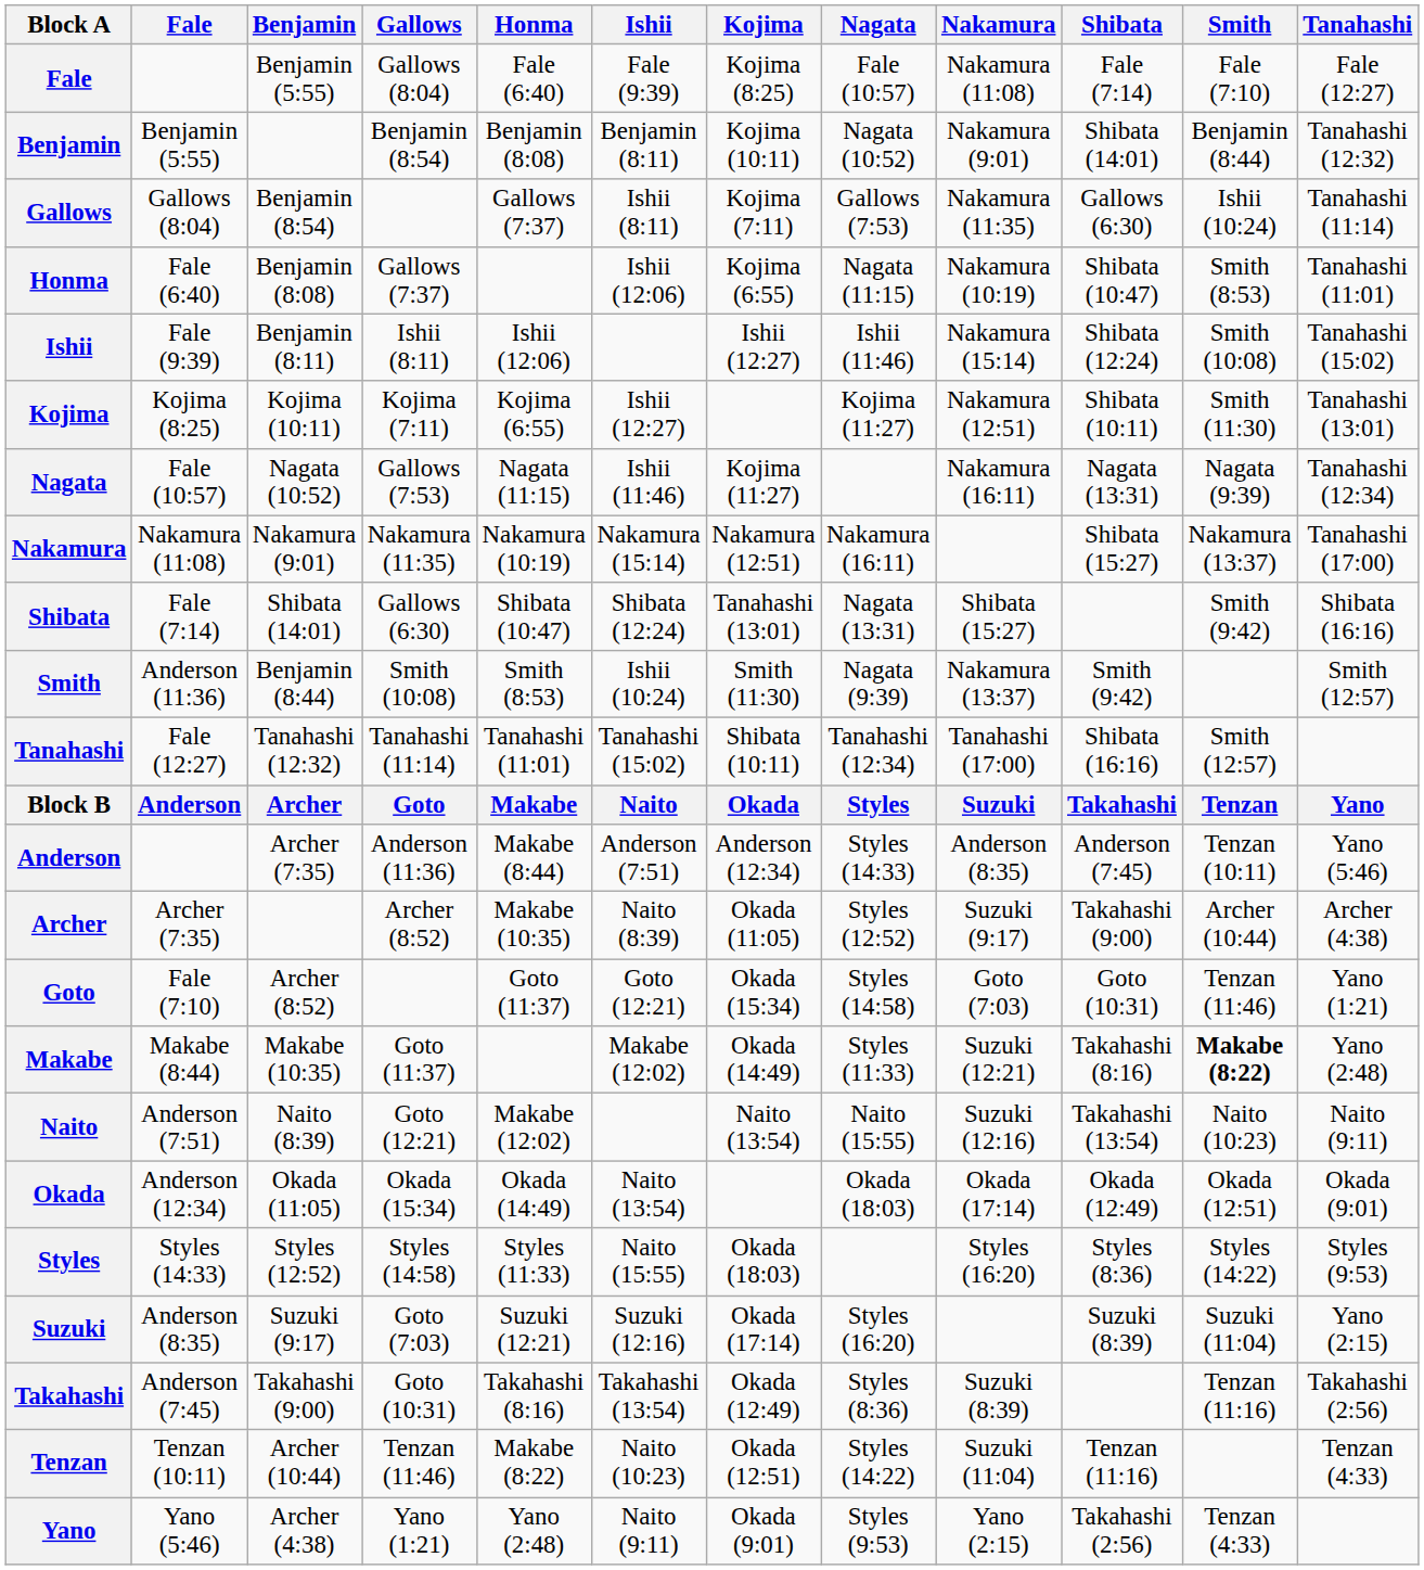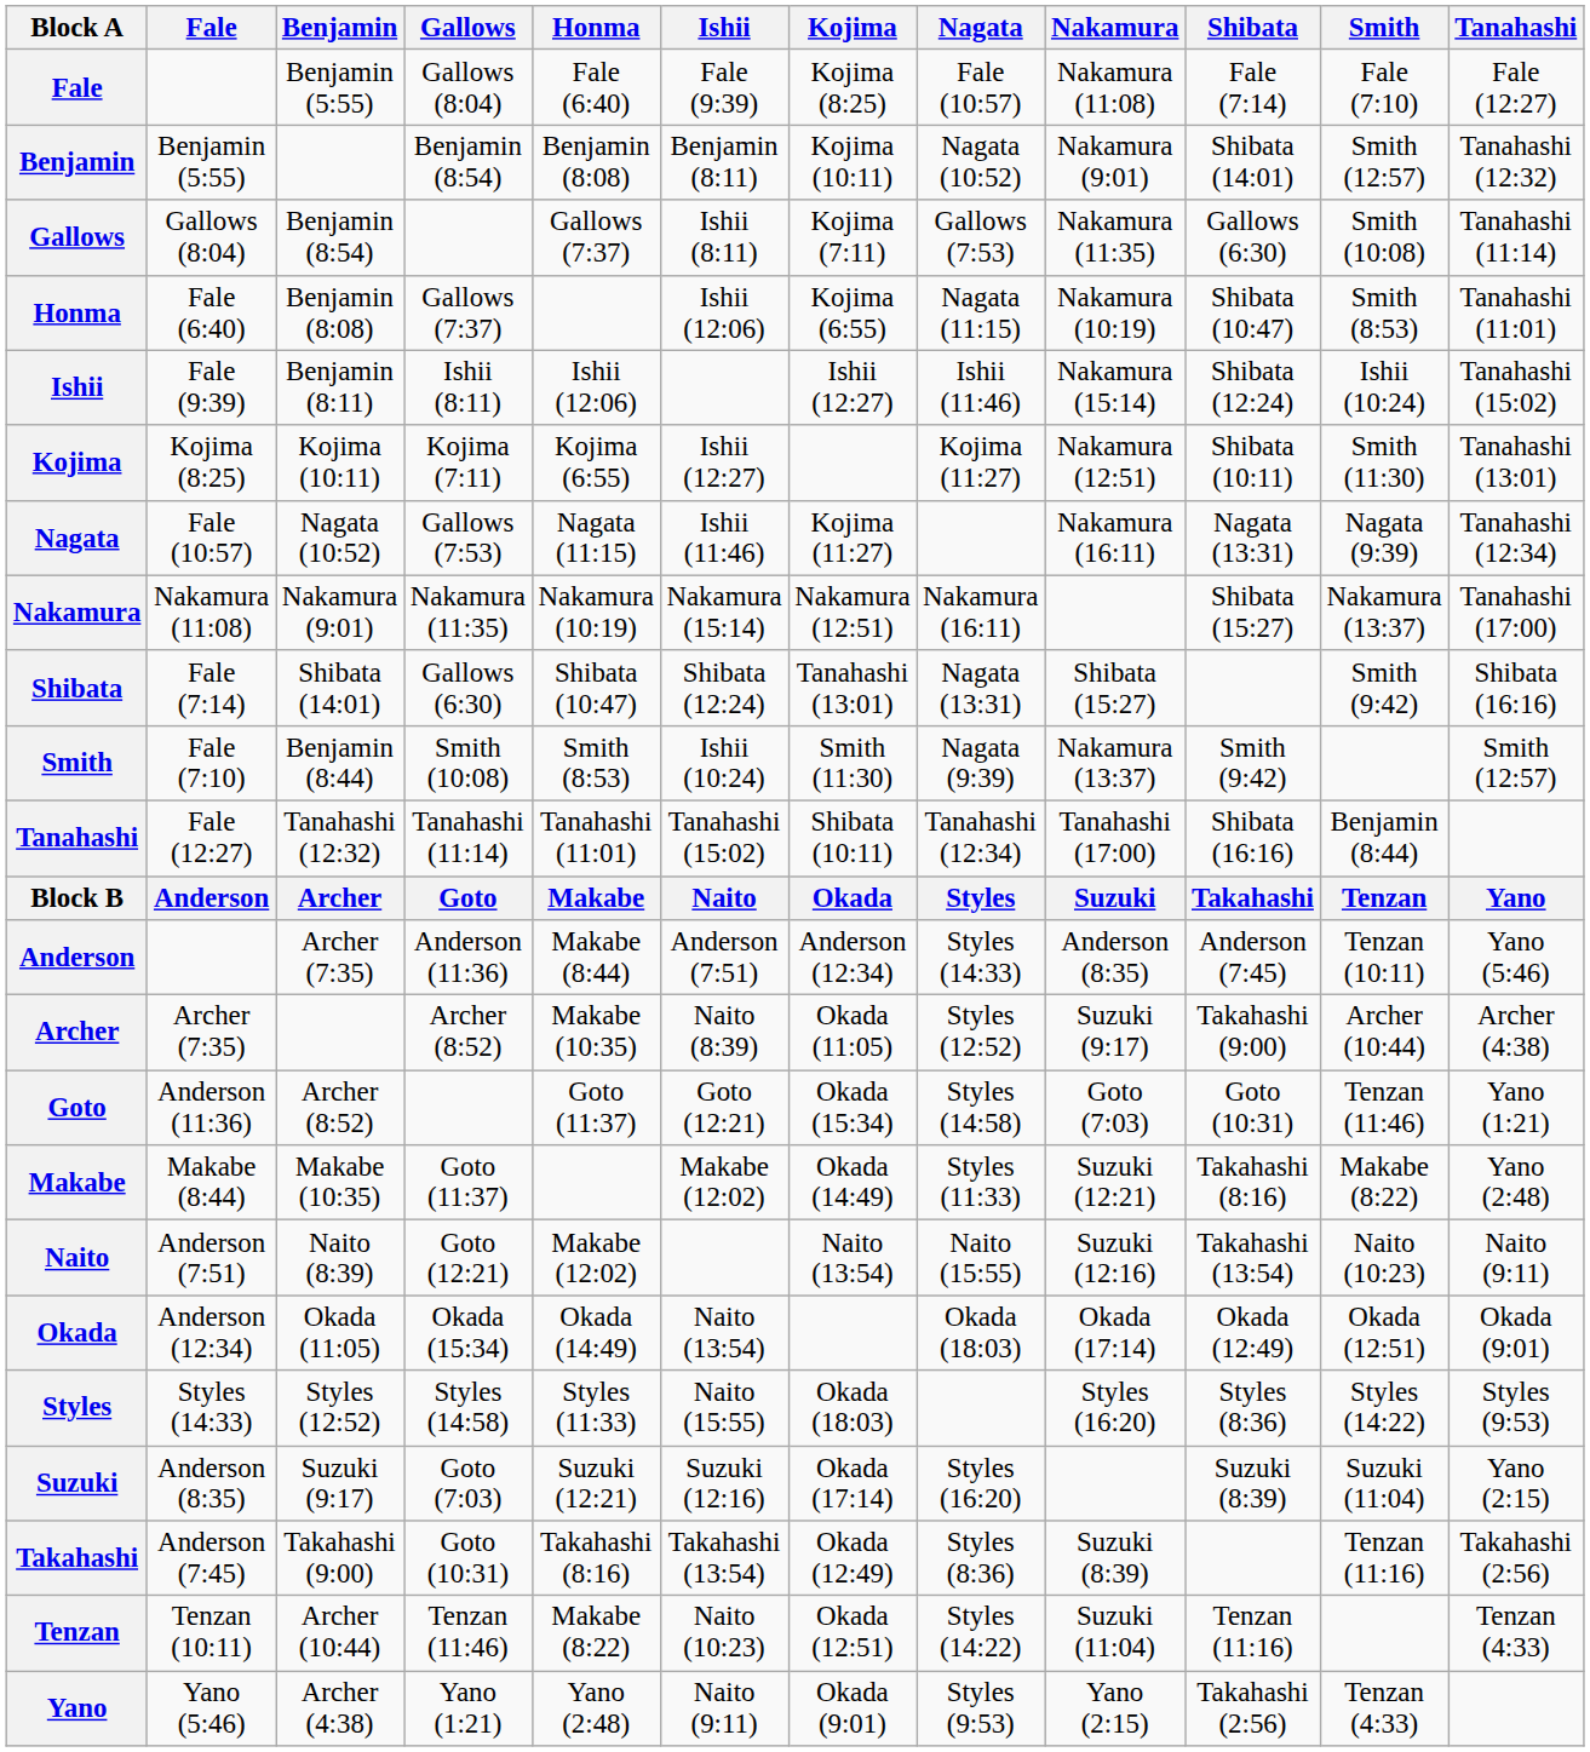row 3 | Smith: Benjamin (8:44) -> Smith (12:57)
row 4 | Smith: Ishii (10:24) -> Smith (10:08)
row 6 | Smith: Smith (10:08) -> Ishii (10:24)
row 11 | Fale: Anderson (11:36) -> Fale (7:10)
row 12 | Smith: Smith (12:57) -> Benjamin (8:44)
row 16 | Fale: Fale (7:10) -> Anderson (11:36)
row 17 | Smith: bold -> normal
